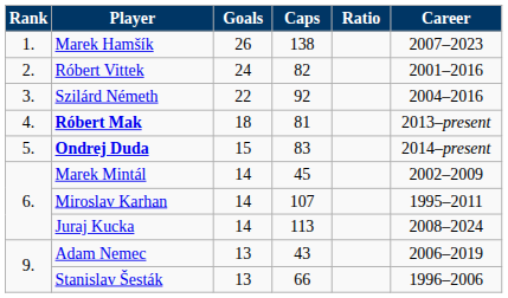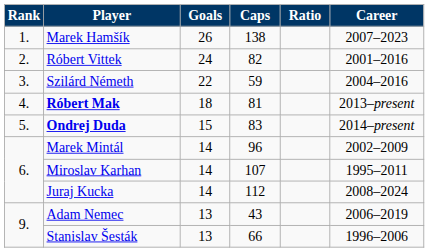Szilárd Németh | Caps: 92 -> 59
Marek Mintál | Caps: 45 -> 96
Juraj Kucka | Caps: 113 -> 112
